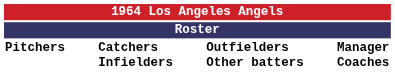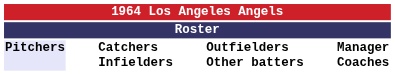Pitchers | column 1: no background -> lavender background
